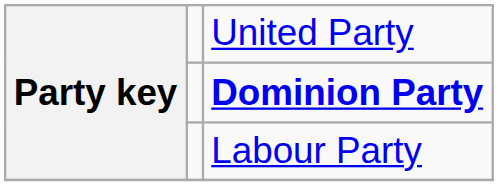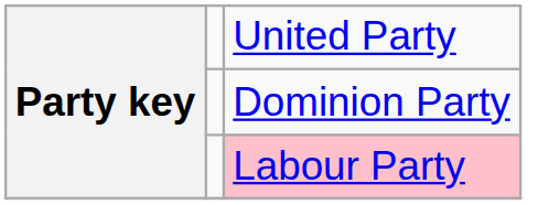Dominion Party | column 3: bold -> normal
Labour Party | column 3: no background -> pink background
